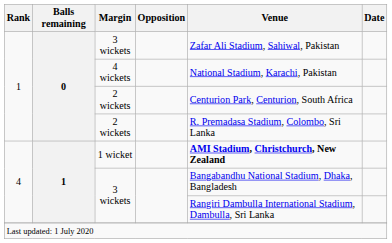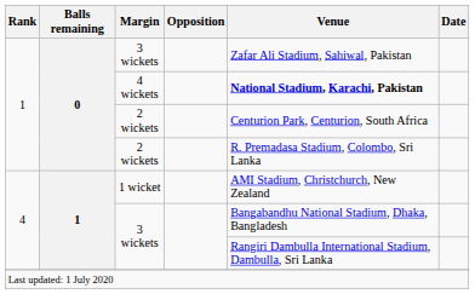4 wickets | Venue: normal -> bold
1 wicket | Venue: bold -> normal
